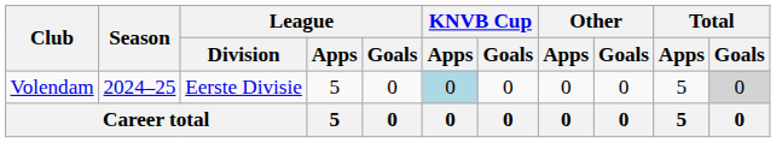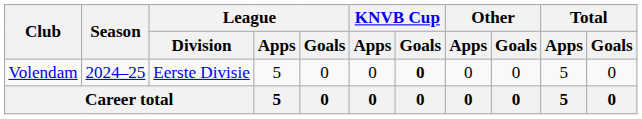Volendam | KNVB Cup / Apps: lightblue background -> no background
Volendam | KNVB Cup / Goals: normal -> bold
Volendam | Total / Goals: lightgrey background -> no background
